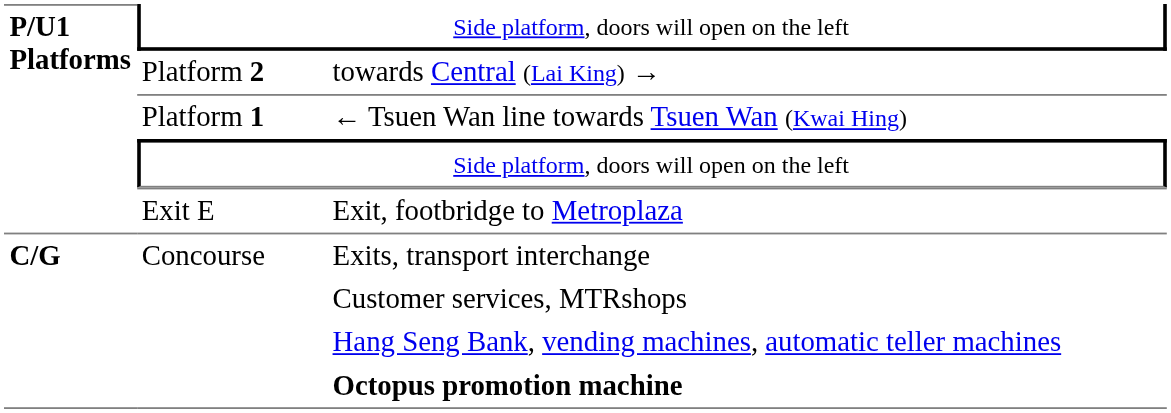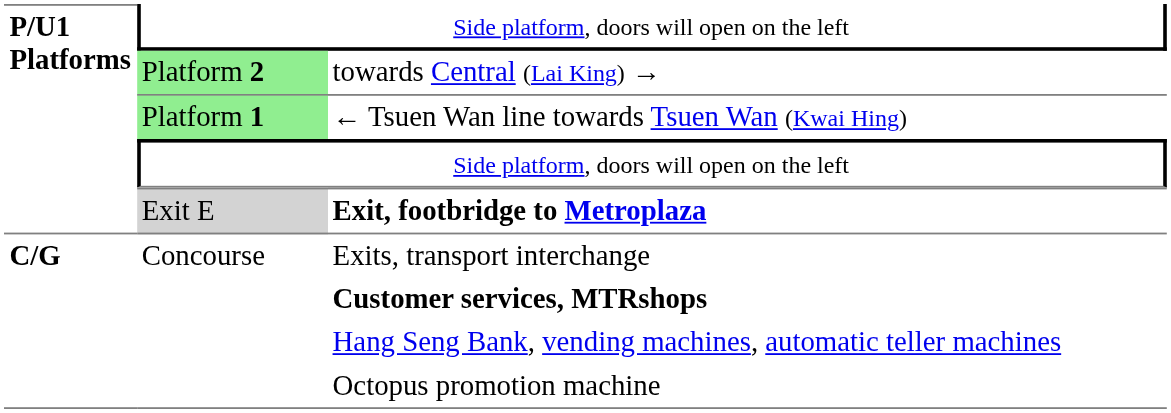towards Central (Lai King) → | column 2: no background -> lightgreen background
← Tsuen Wan line towards Tsuen Wan (Kwai Hing) | column 2: no background -> lightgreen background
Exit, footbridge to Metroplaza | column 2: no background -> lightgrey background
Exit, footbridge to Metroplaza | column 3: normal -> bold
Customer services, MTRshops | column 3: normal -> bold
Octopus promotion machine | column 3: bold -> normal
